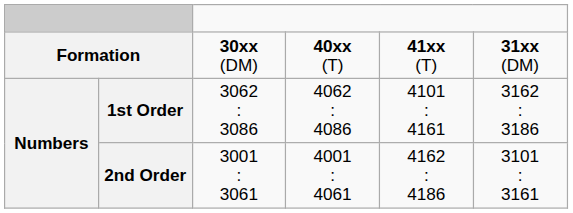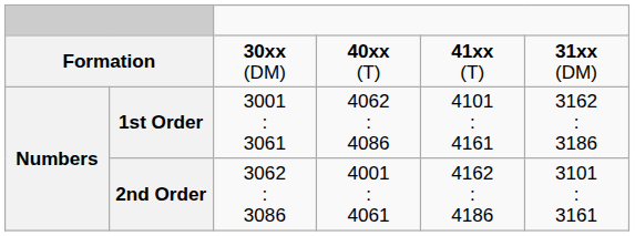1st Order | column 3: 3062 : 3086 -> 3001 : 3061
2nd Order | column 3: 3001 : 3061 -> 3062 : 3086
